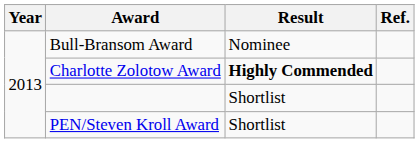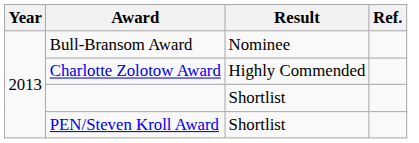Charlotte Zolotow Award | Result: bold -> normal
